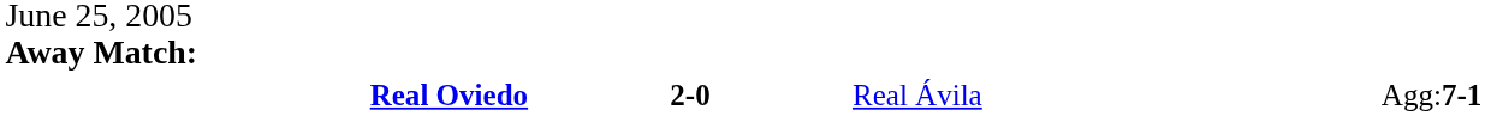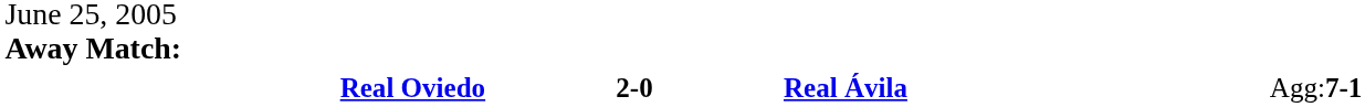Real Oviedo | column 3: normal -> bold
